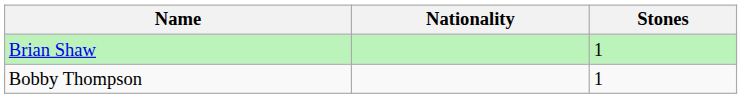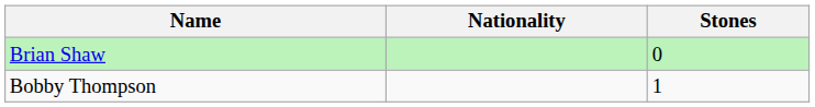Brian Shaw | Stones: 1 -> 0
